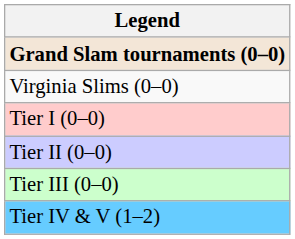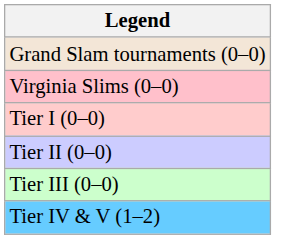row 2 | column 1: bold -> normal
row 3 | column 1: no background -> pink background
